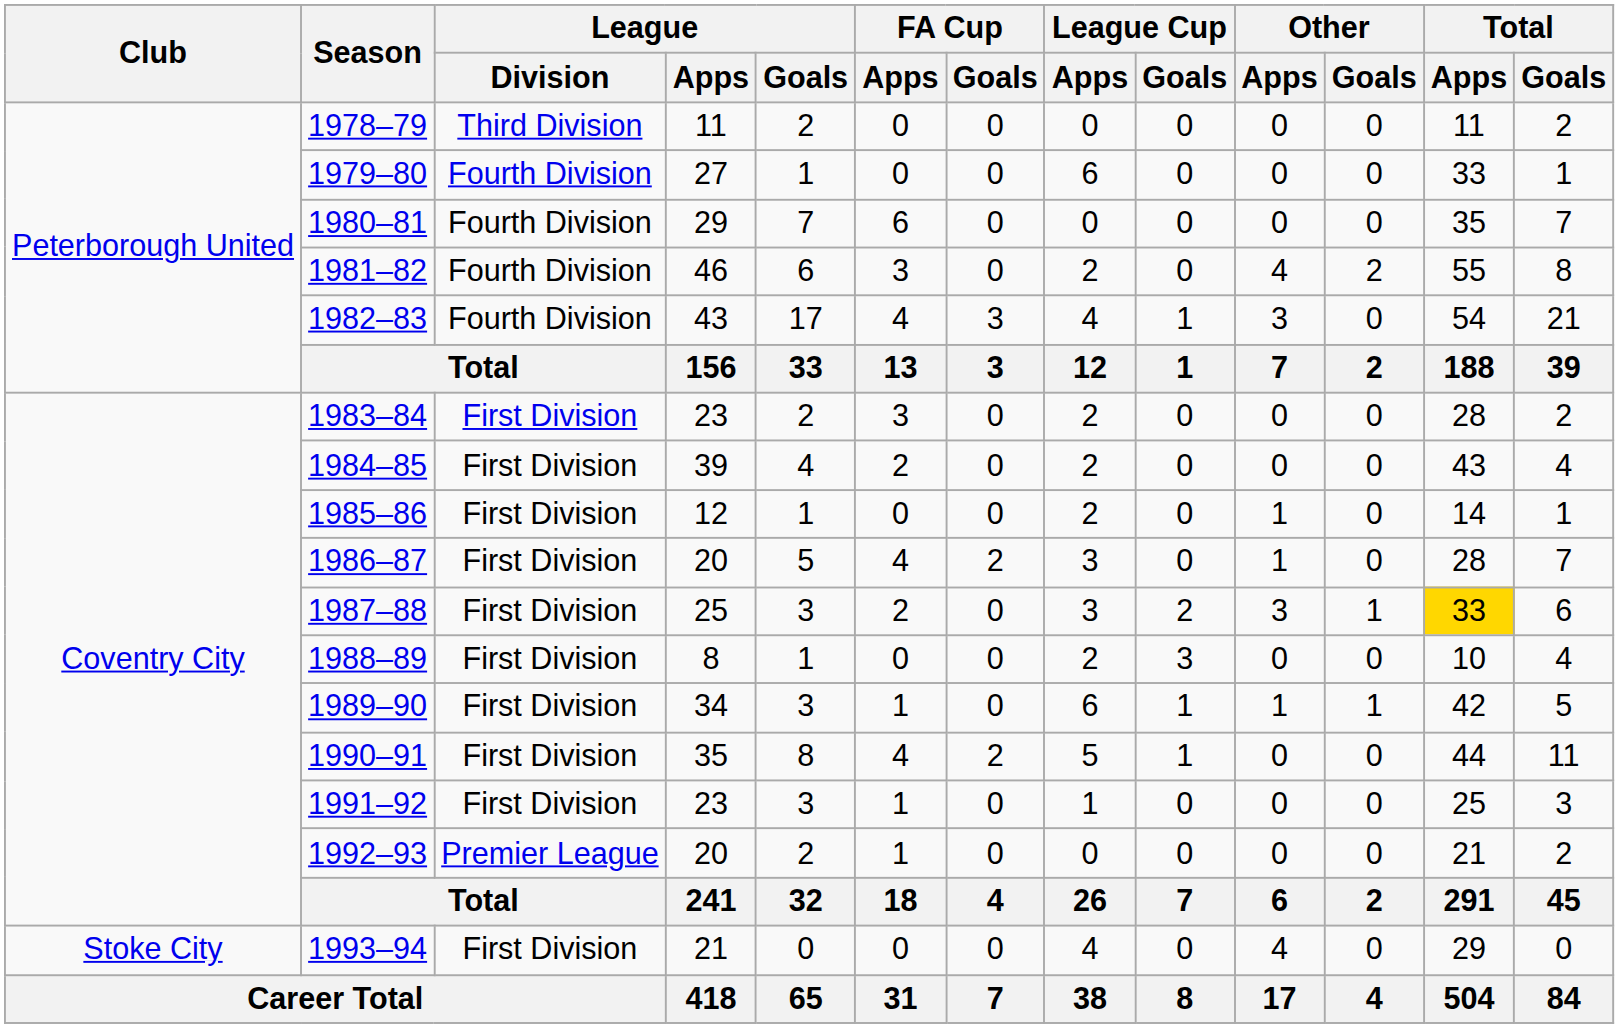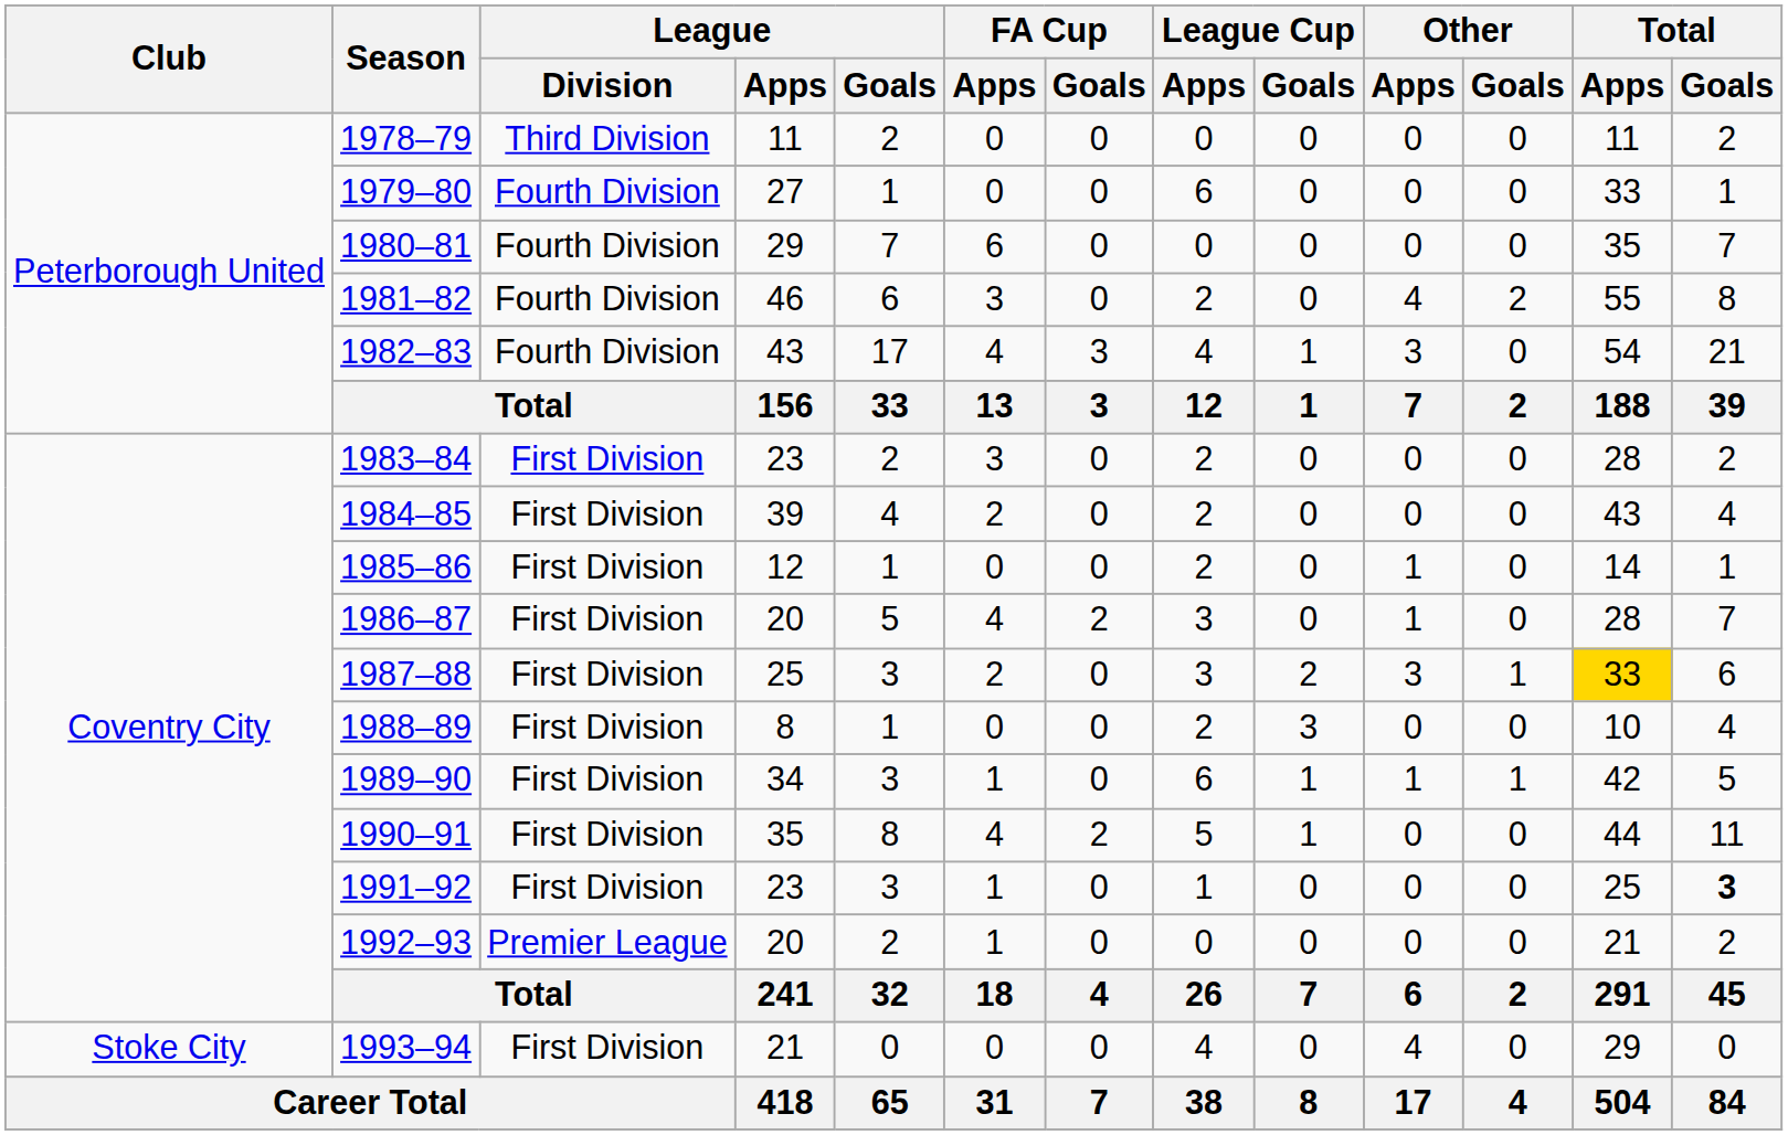1991–92 | Total / Goals: normal -> bold
